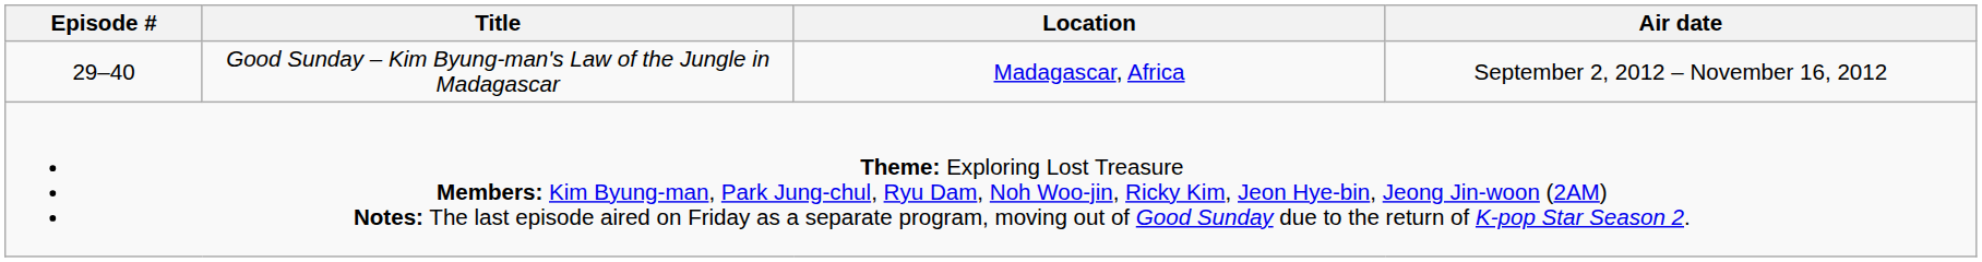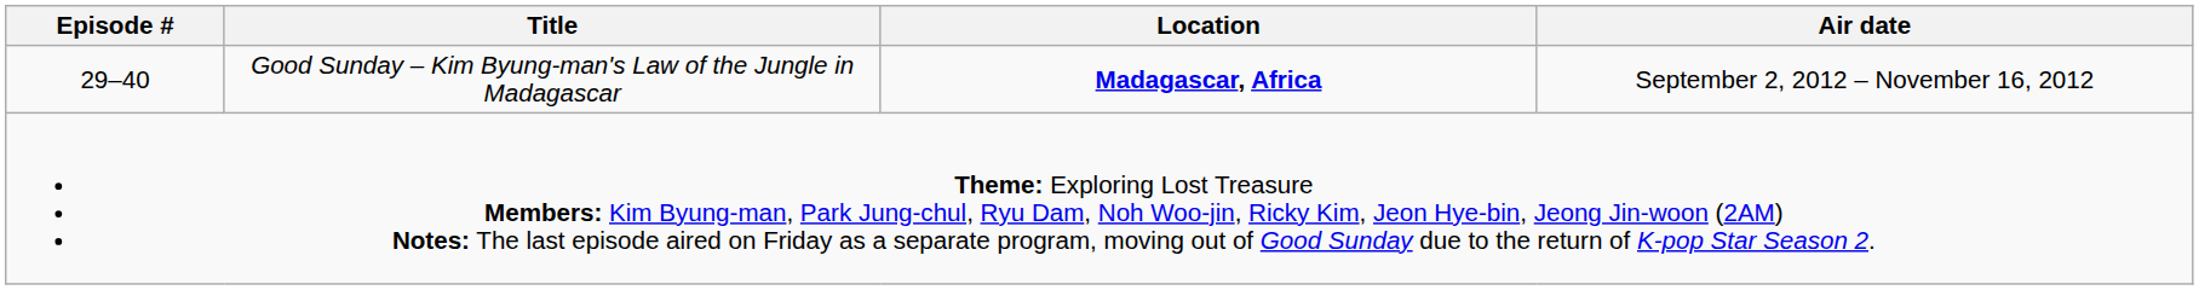29–40 | Location: normal -> bold
